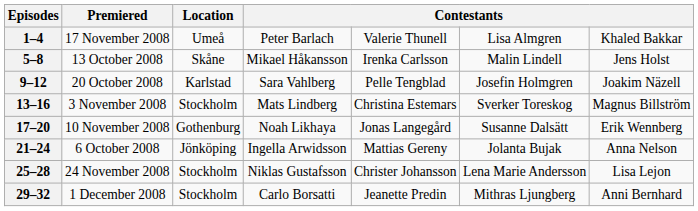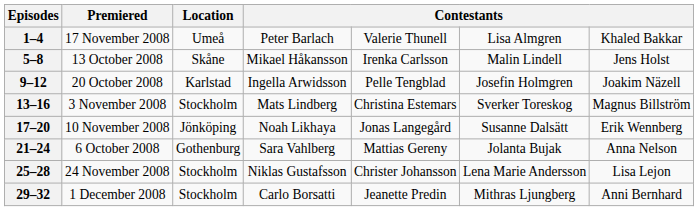9–12 | column 4: Sara Vahlberg -> Ingella Arwidsson
17–20 | Location: Gothenburg -> Jönköping
21–24 | Location: Jönköping -> Gothenburg
21–24 | column 4: Ingella Arwidsson -> Sara Vahlberg
